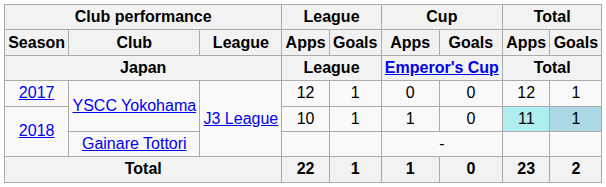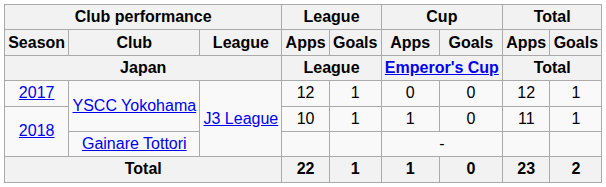10 | Total / Apps / Total: paleturquoise background -> no background
10 | Total / Goals / Total: lightblue background -> no background
